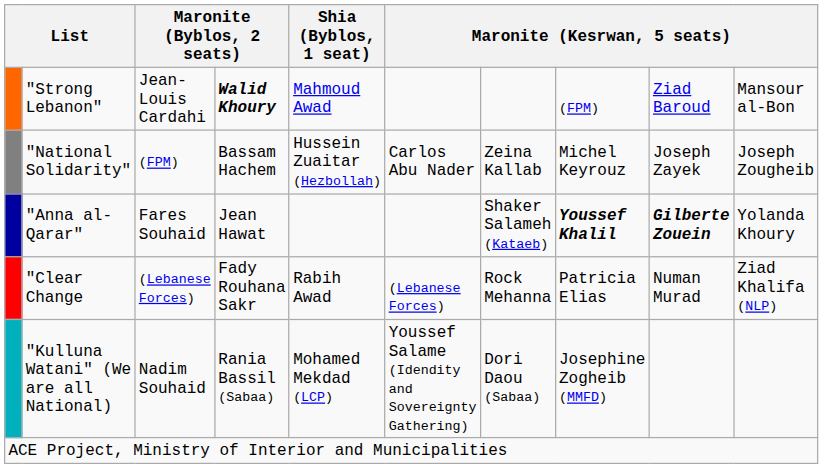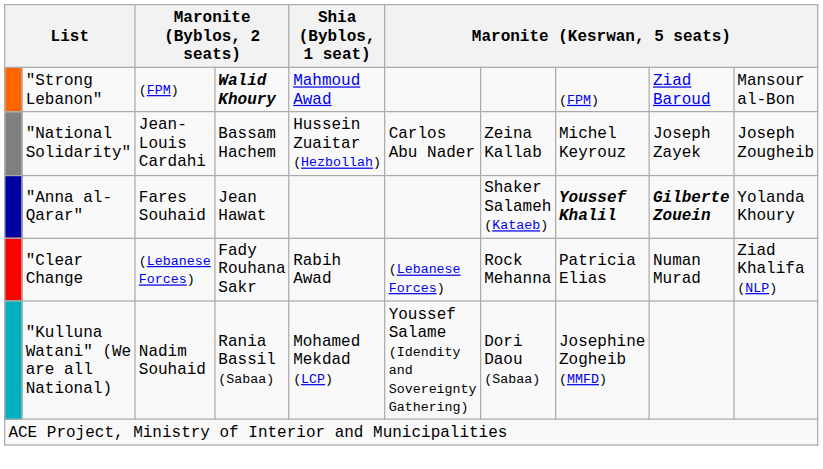"Strong Lebanon" | column 3: Jean-Louis Cardahi -> (FPM)
"National Solidarity" | column 3: (FPM) -> Jean-Louis Cardahi
